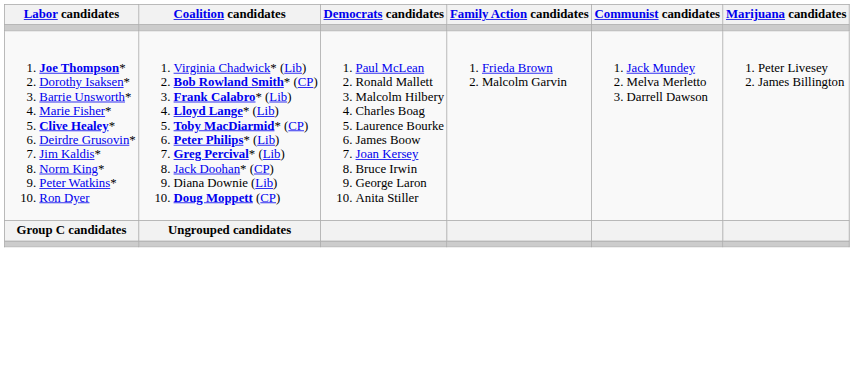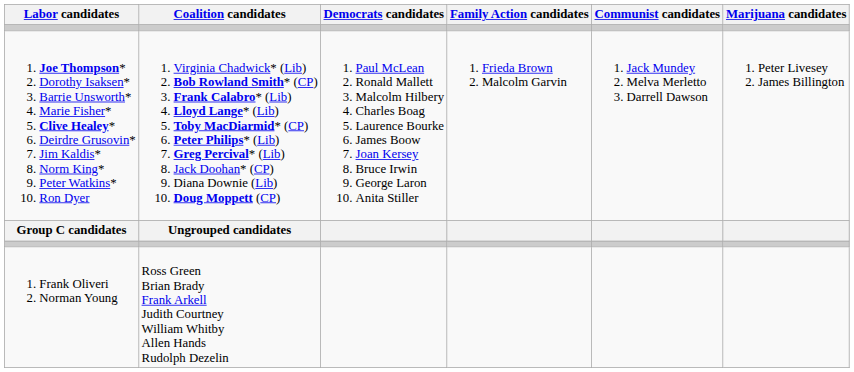+ row: Frank Oliveri Norman Young | Ross Green Brian Brady Frank Arkell Judith Courtney William Whitby Allen Hands Rudolph Dezelin
